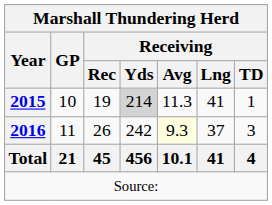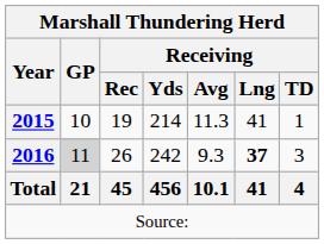2015 | Receiving / Yds: lightgrey background -> no background
2016 | GP: no background -> lightgrey background
2016 | Receiving / Avg: lightyellow background -> no background
2016 | Receiving / Lng: normal -> bold
